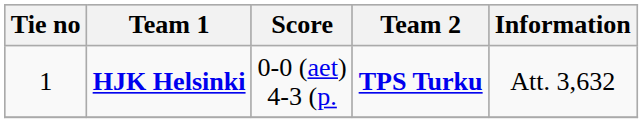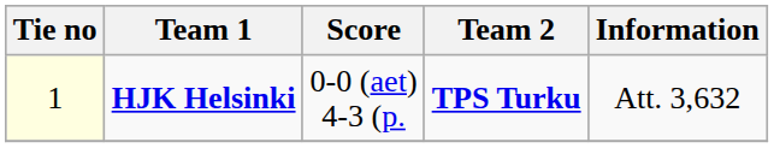HJK Helsinki | Tie no: no background -> lightyellow background
